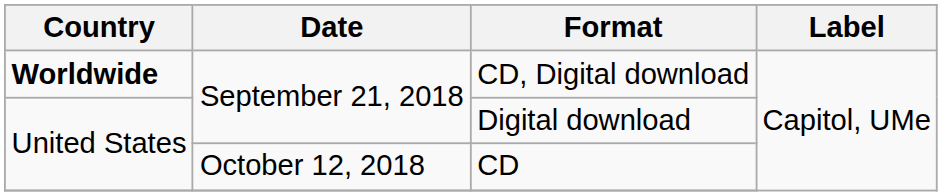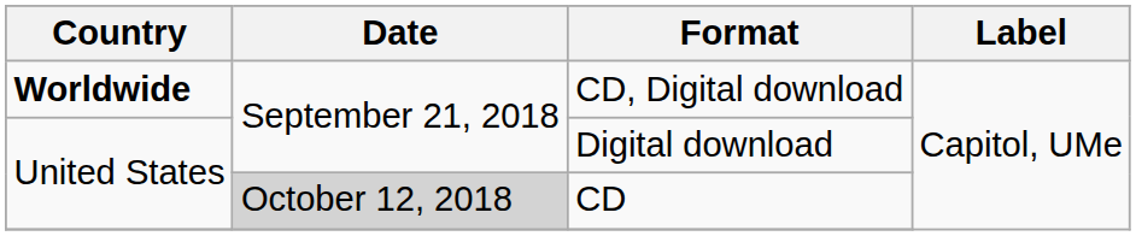CD | Date: no background -> lightgrey background
